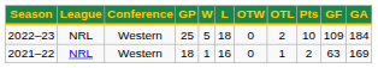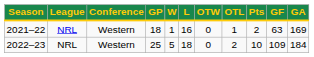rows swapped: 2021–22 <-> 2022–23
